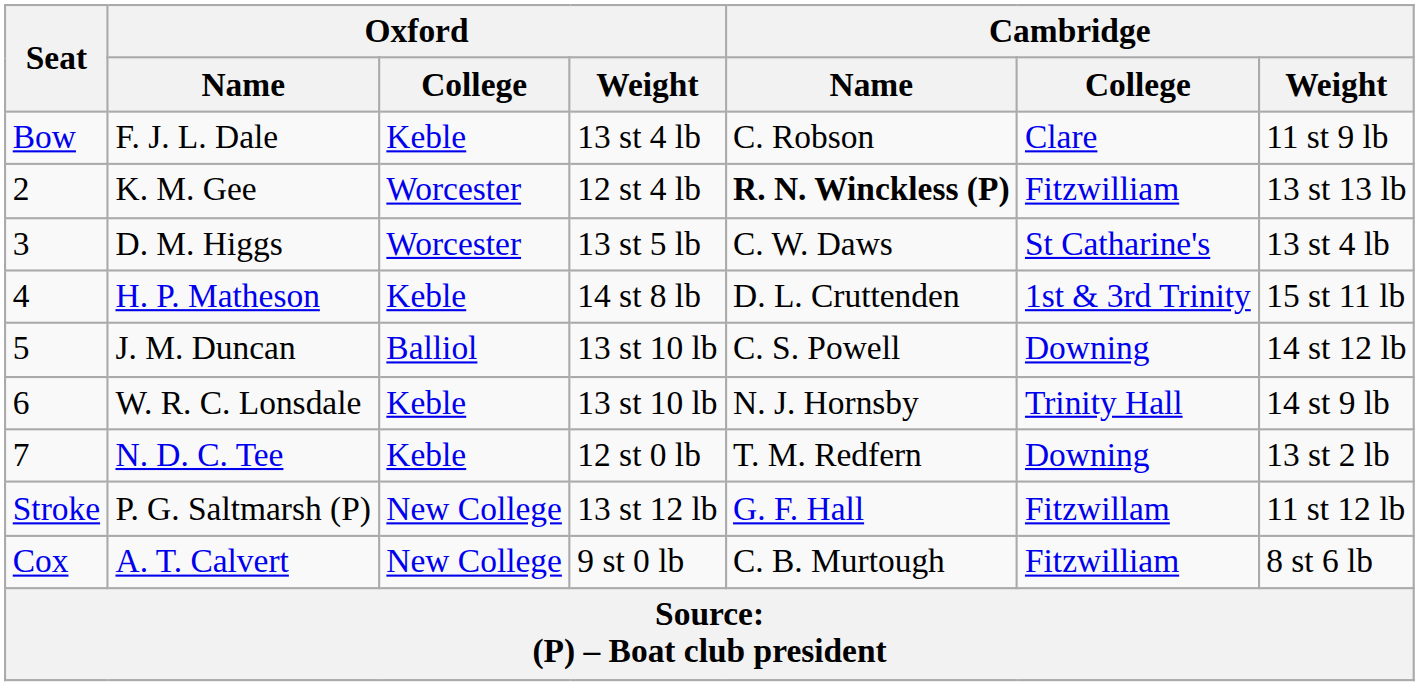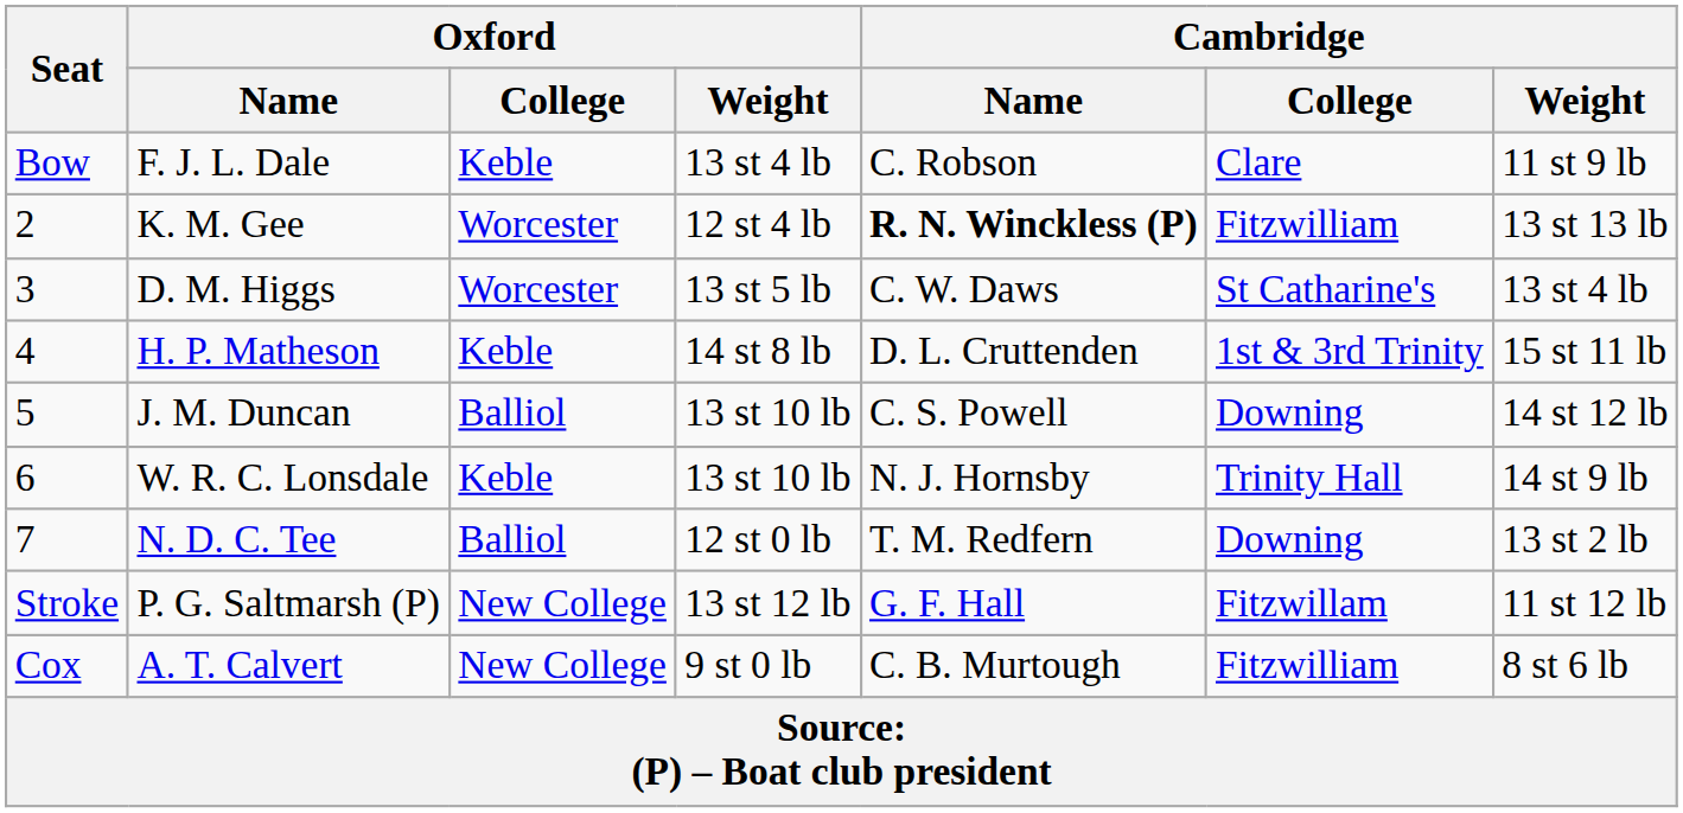N. D. C. Tee | Oxford / College: Keble -> Balliol
